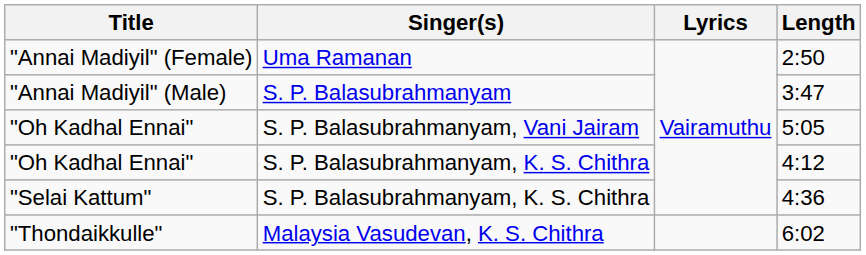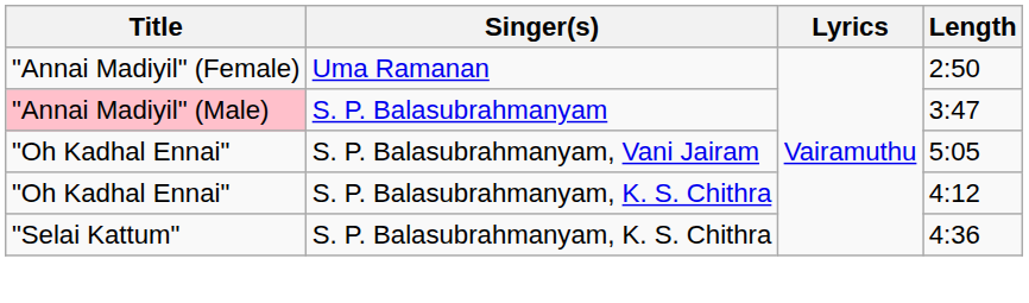3:47 | Title: no background -> pink background
- row: "Thondaikkulle" | Malaysia Vasudevan, K. S. Chithra | 6:02
